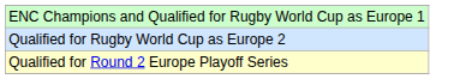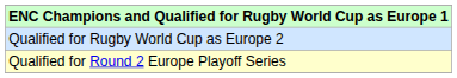row 1 | column 1: normal -> bold
